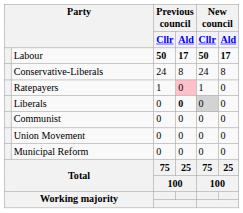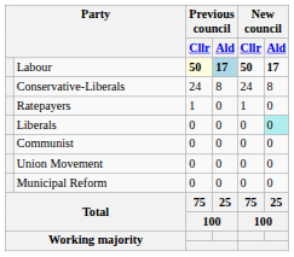Labour | Previous council / Cllr: no background -> lightyellow background
Labour | Previous council / Ald: no background -> lightblue background
Ratepayers | Previous council / Ald: pink background -> no background
Liberals | Previous council / Ald: bold -> normal
Liberals | New council / Cllr: lightgrey background -> no background
Liberals | New council / Ald: no background -> paleturquoise background
